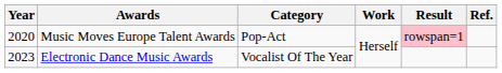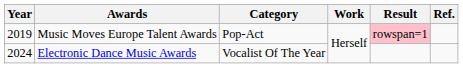Music Moves Europe Talent Awards | Year: 2020 -> 2019
Electronic Dance Music Awards | Year: 2023 -> 2024
